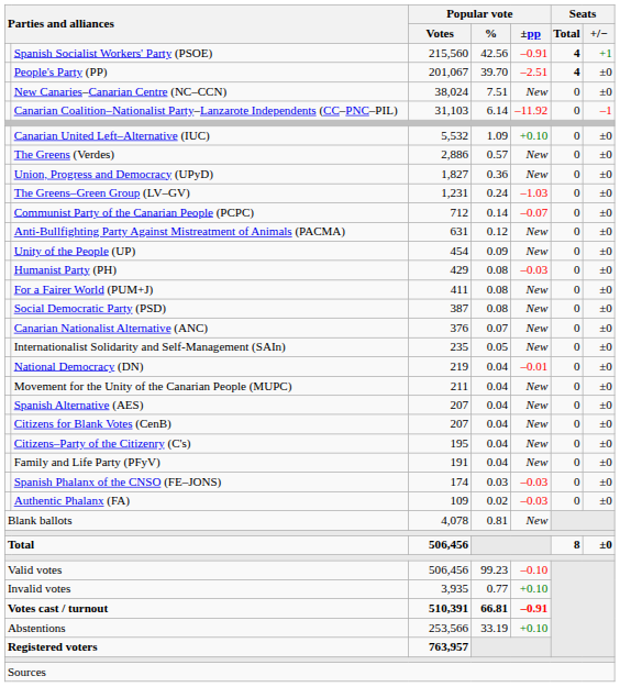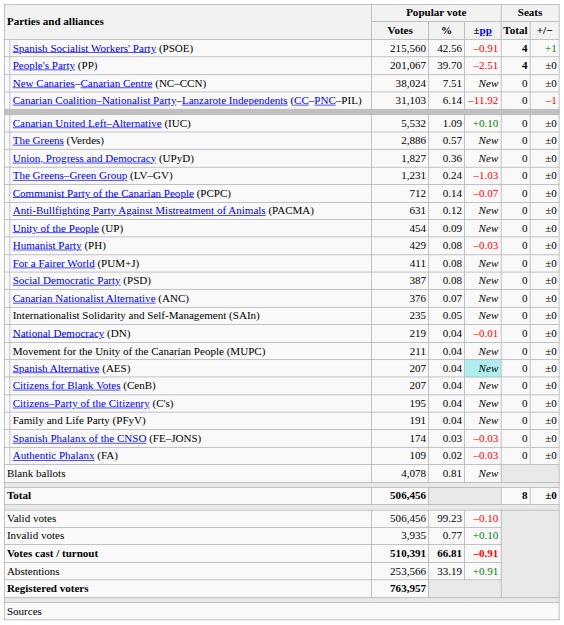Spanish Alternative (AES) | Popular vote / ±pp: no background -> paleturquoise background
Abstentions | Popular vote / ±pp: +0.10 -> +0.91
